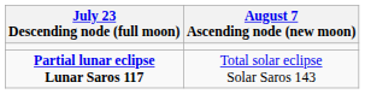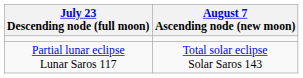row 3 | July 23 Descending node (full moon): bold -> normal
